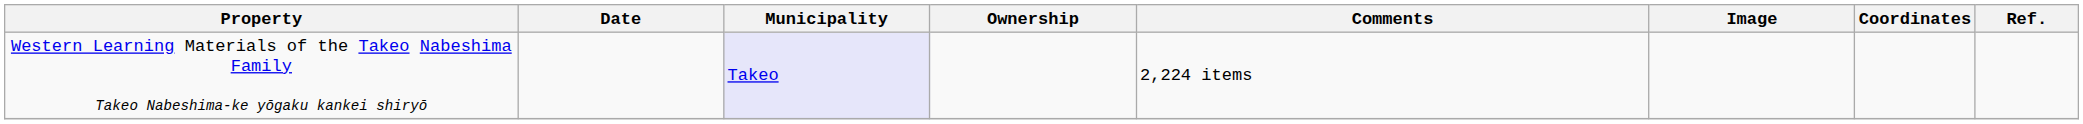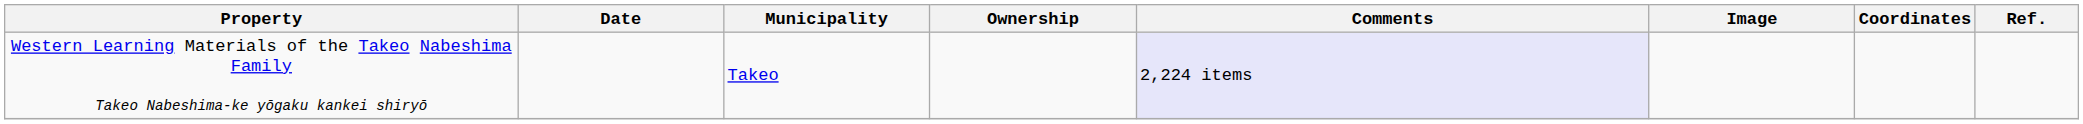row 2 | Municipality: lavender background -> no background
row 2 | Comments: no background -> lavender background
